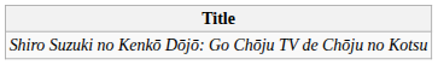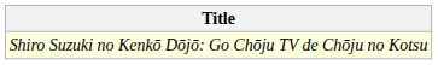row 2 | column 1: no background -> lightyellow background
